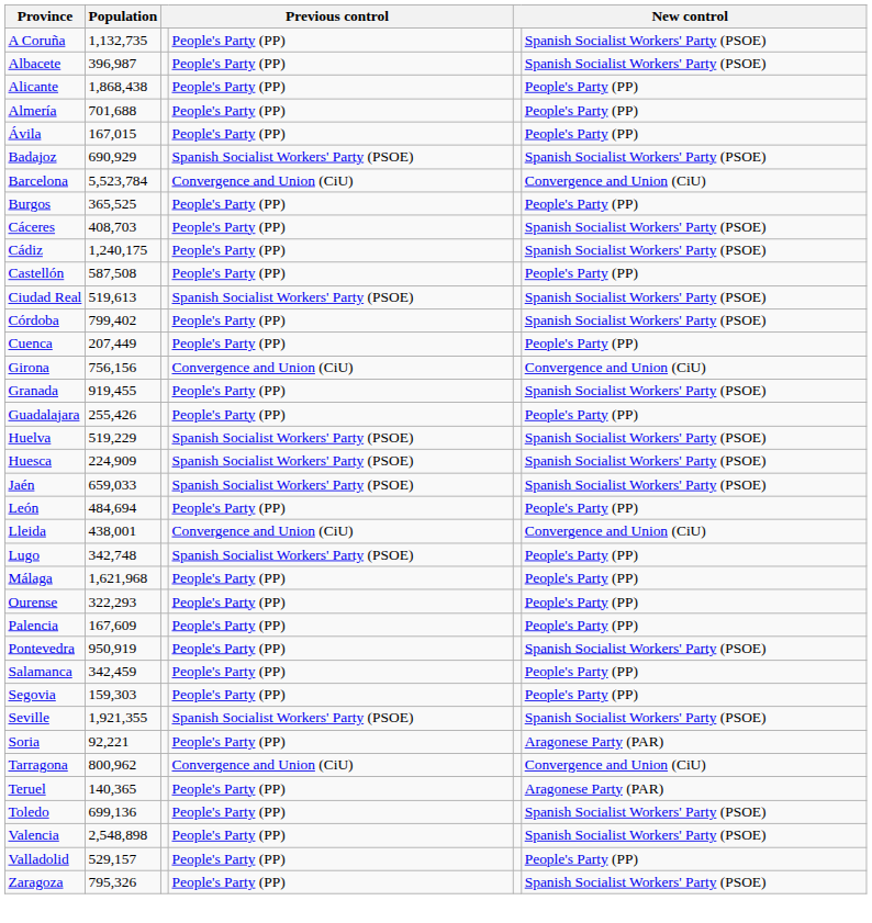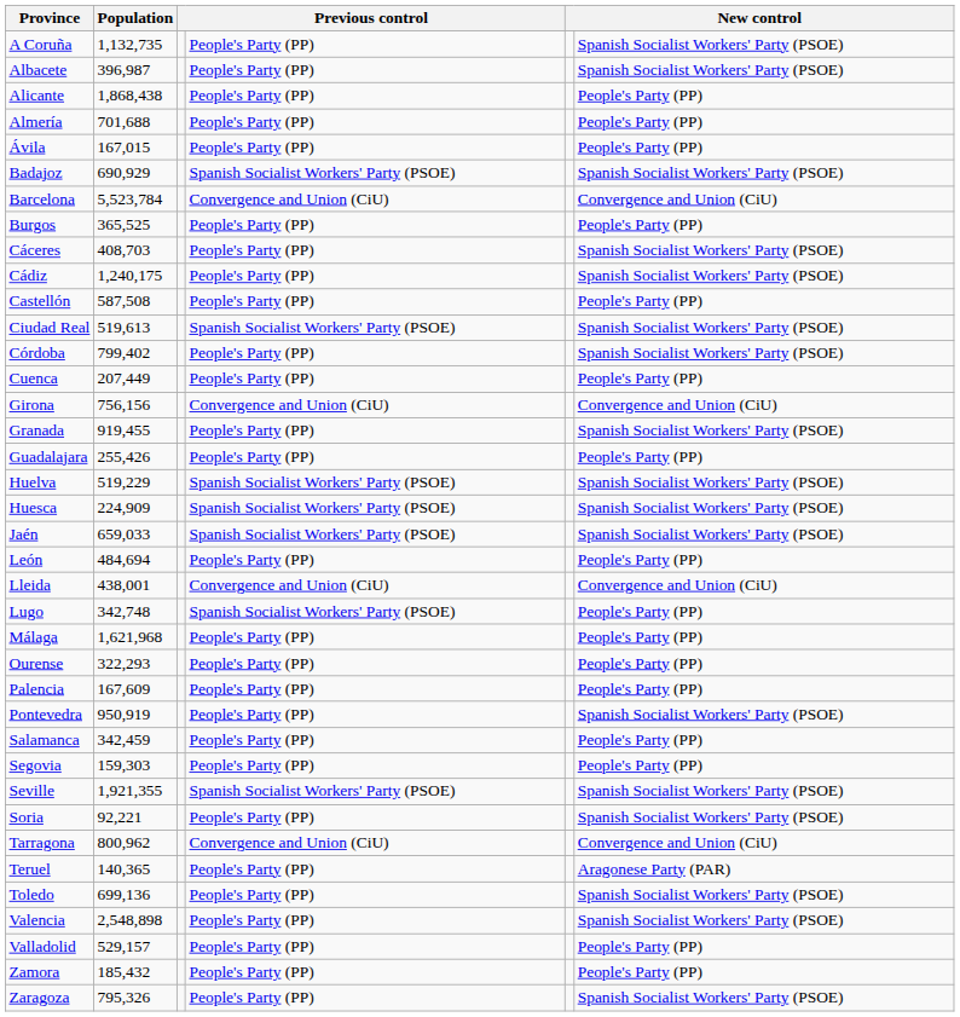Soria | column 6: Aragonese Party (PAR) -> Spanish Socialist Workers' Party (PSOE)
+ row: Zamora | 185,432 | People's Party (PP) | People's Party (PP)
